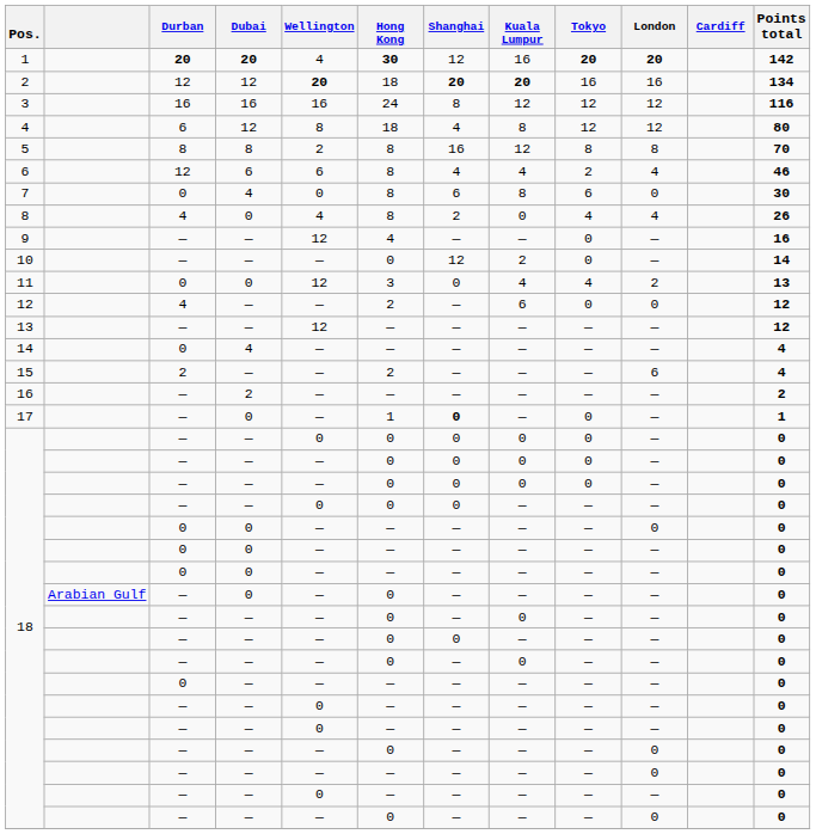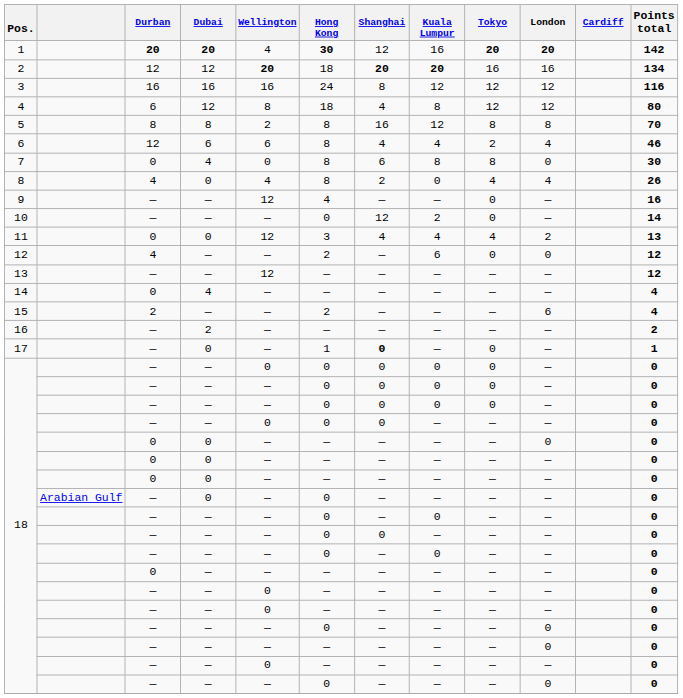7 | Tokyo: 6 -> 8
11 | Shanghai: 0 -> 4
